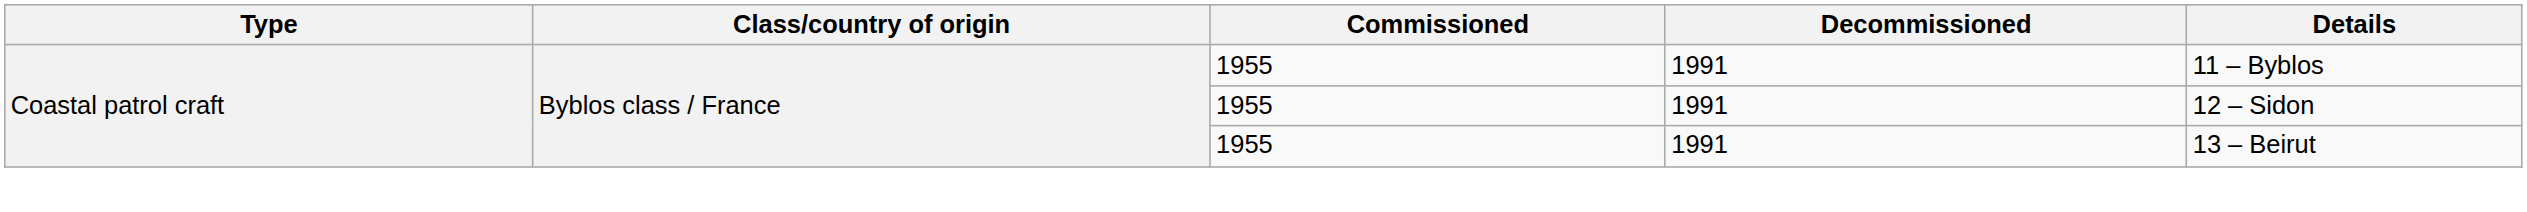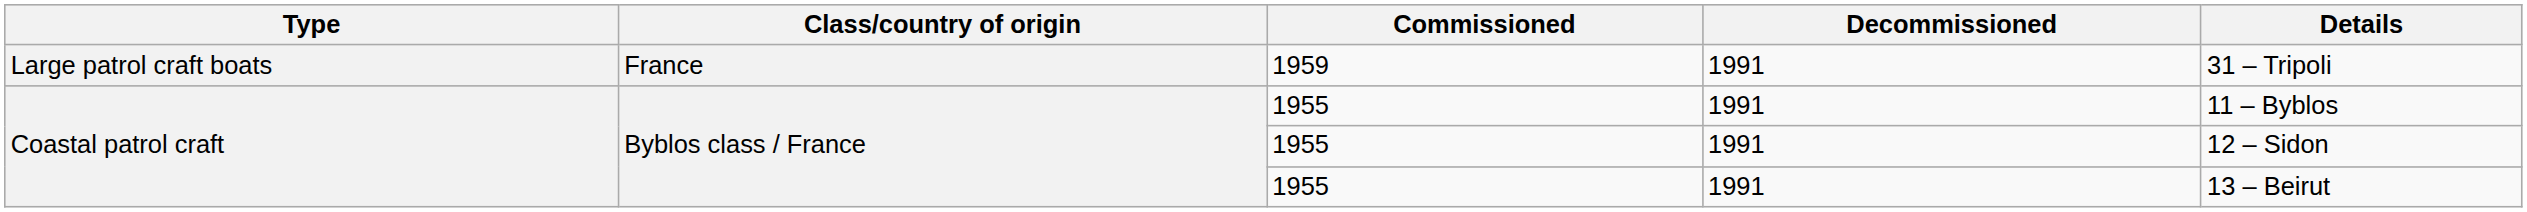+ row: Large patrol craft boats | France | 1959 | 1991 | 31 – Tripoli
